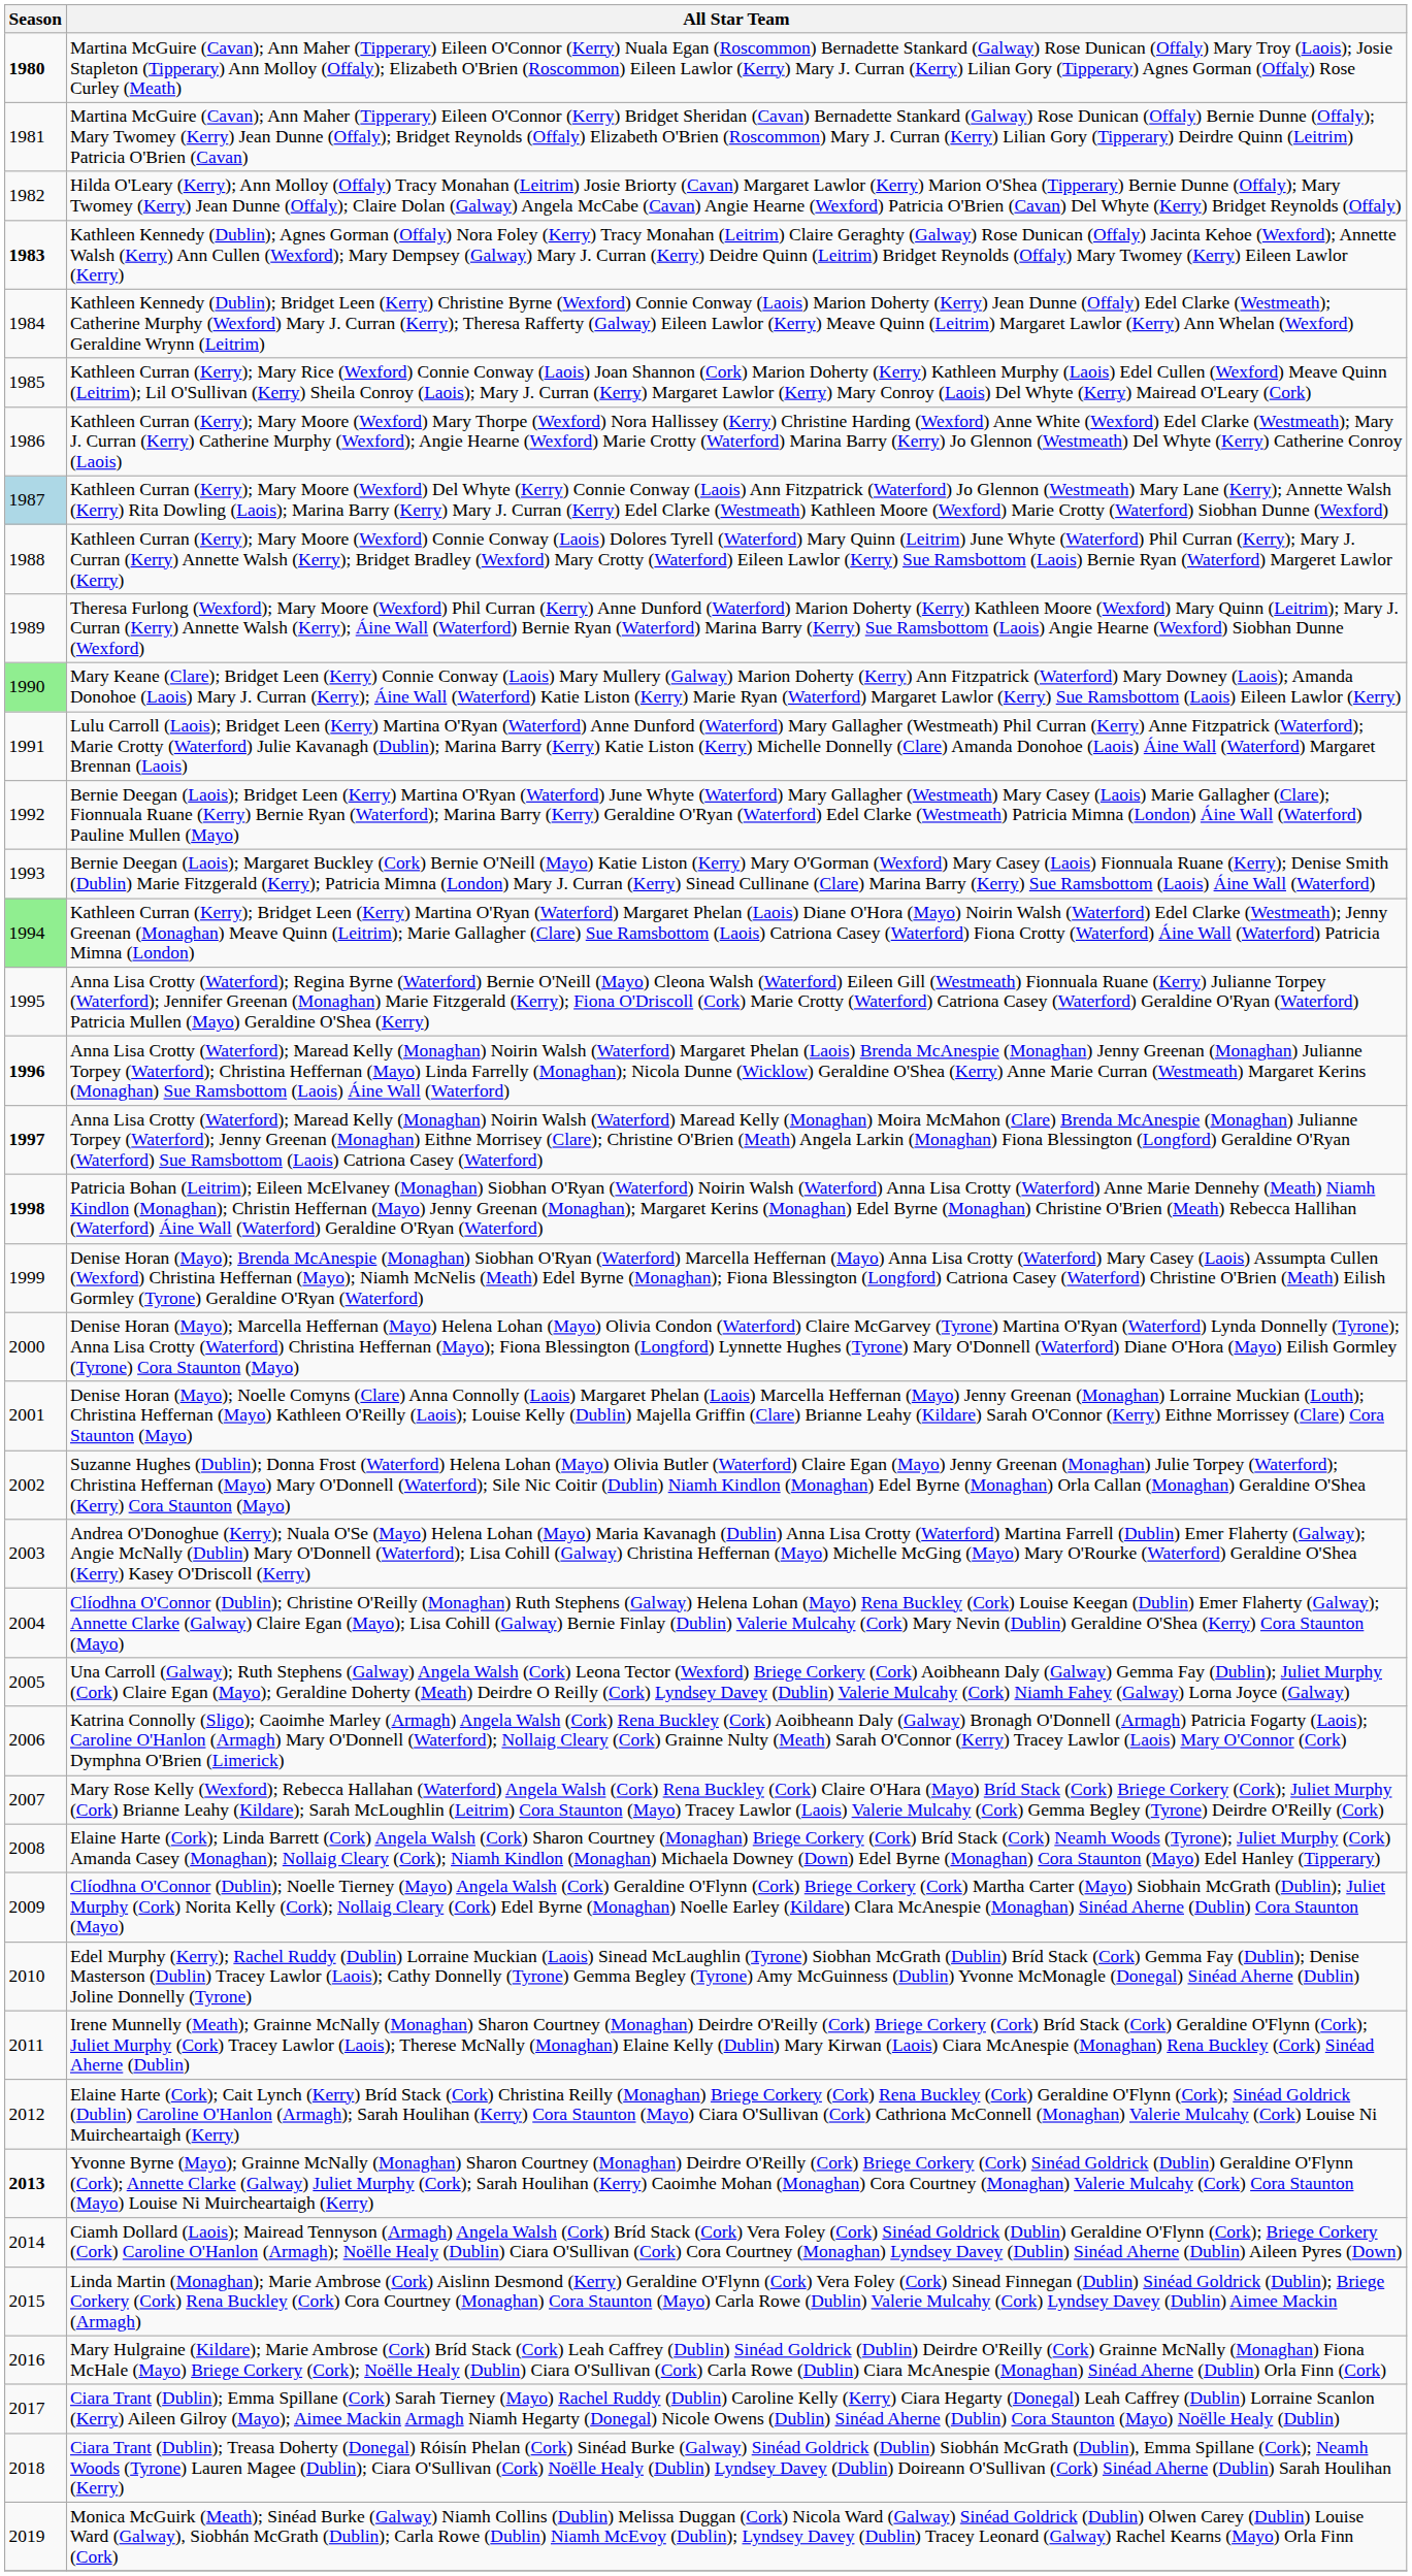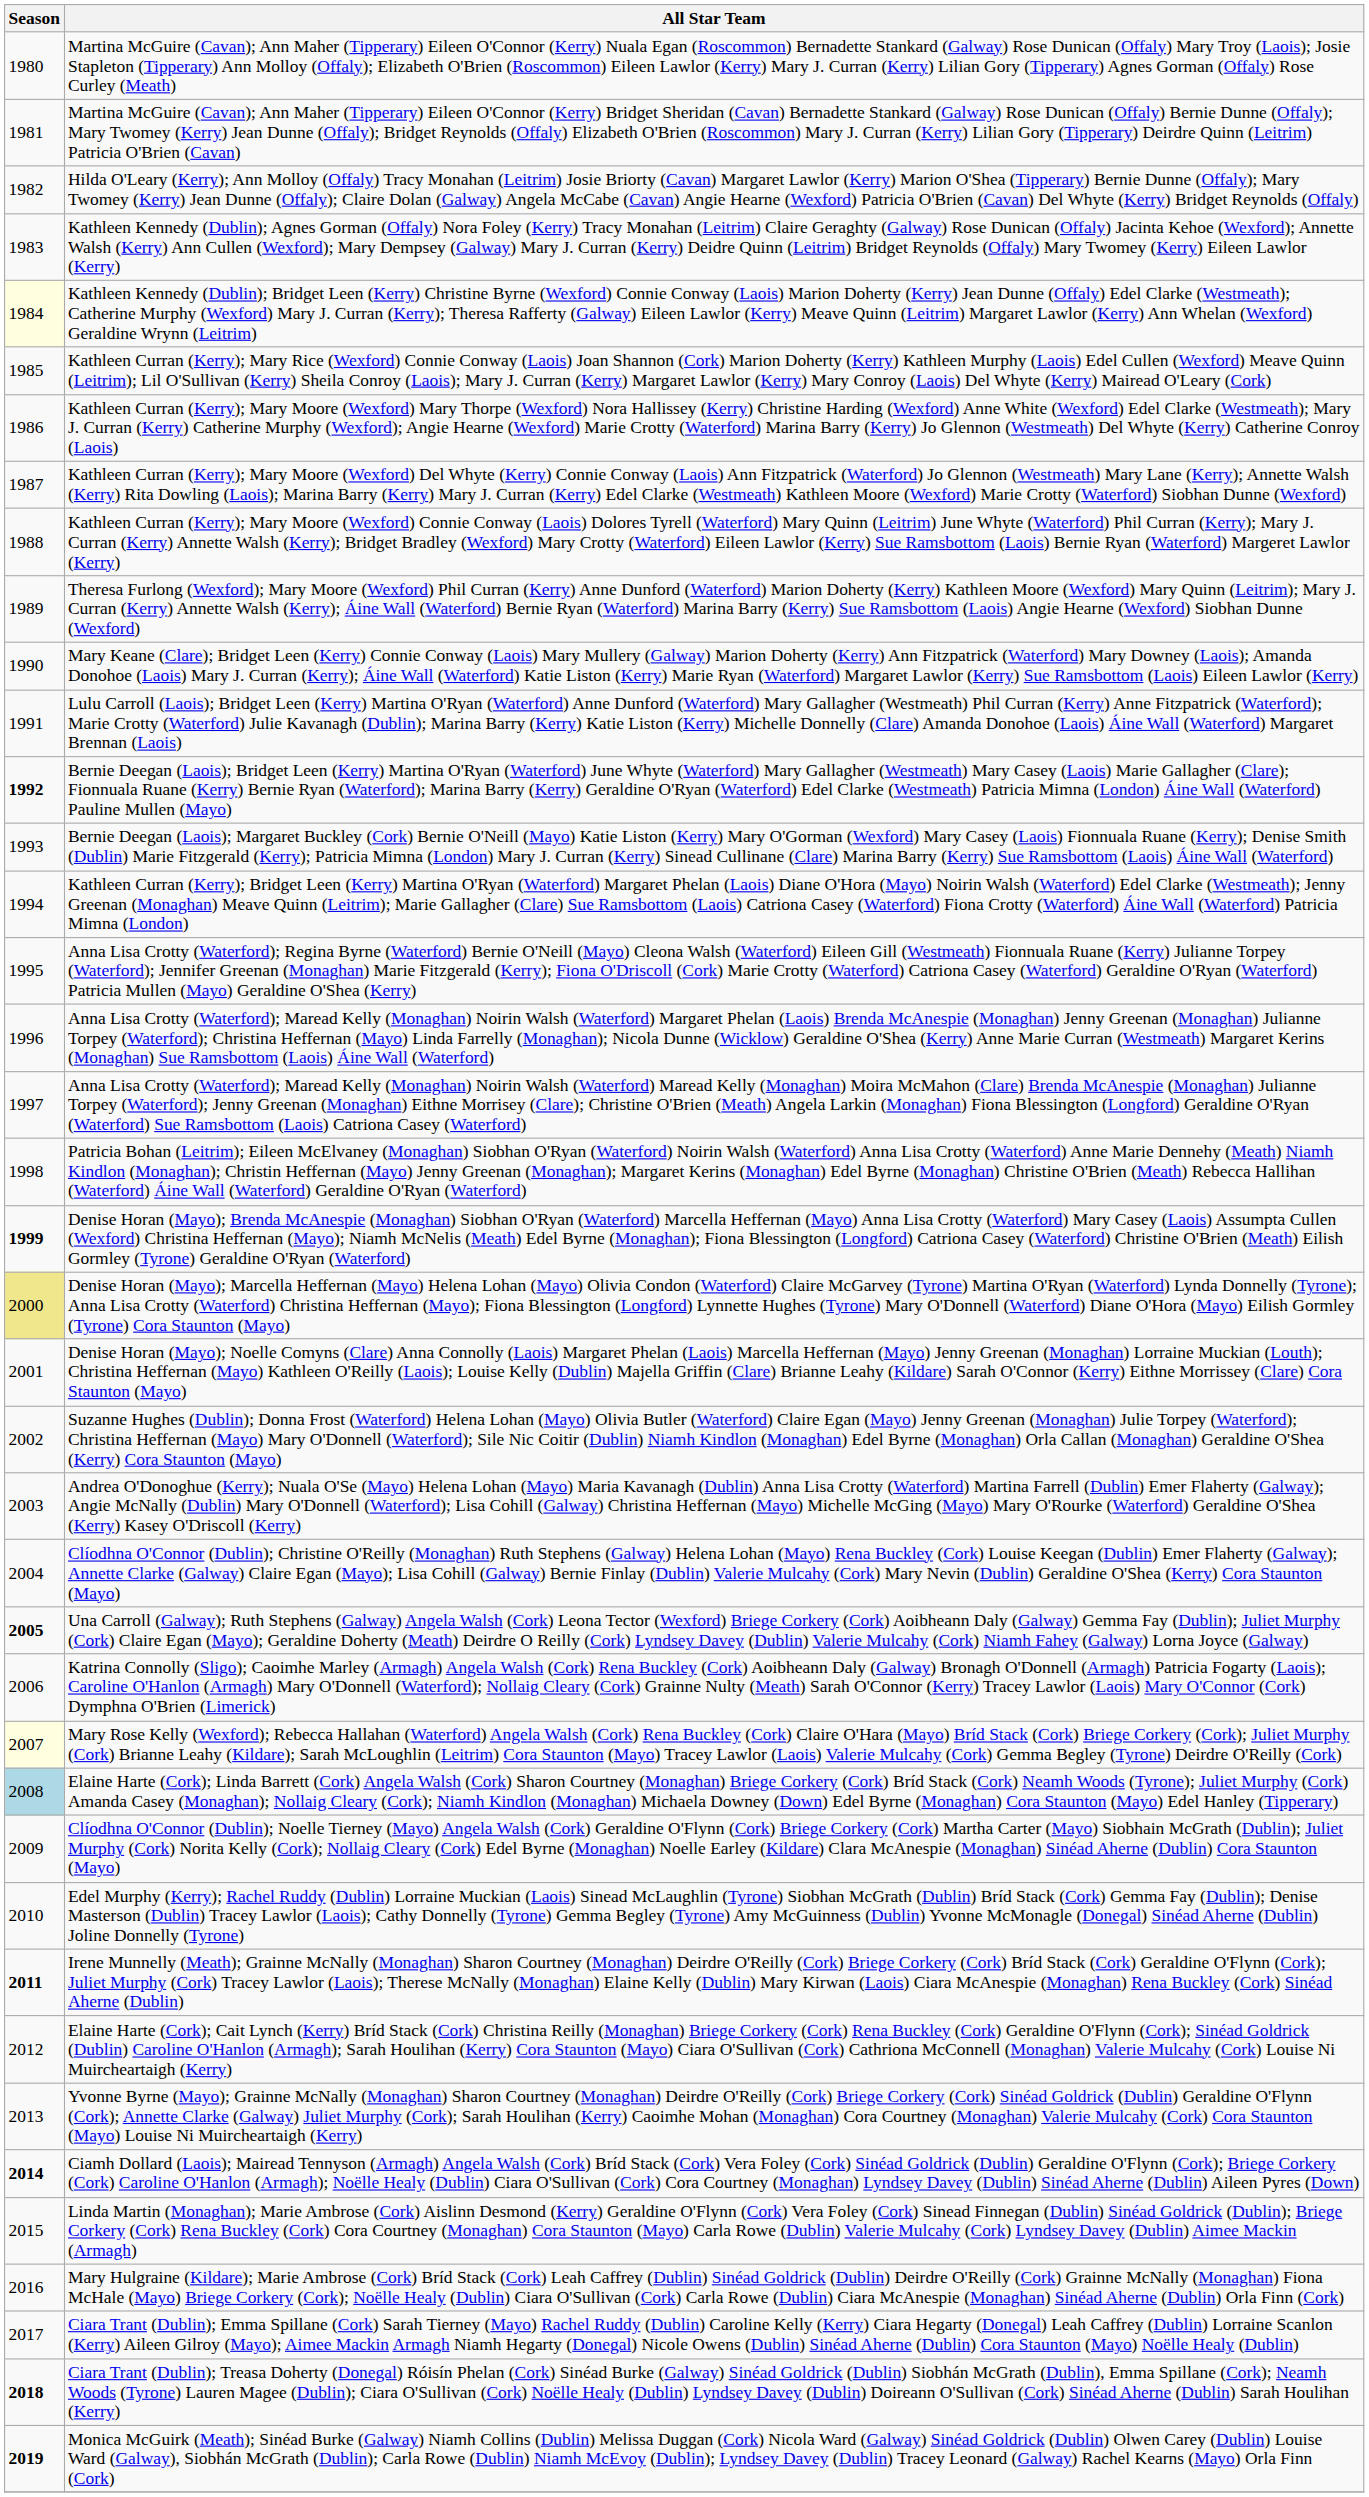row 2 | Season: bold -> normal
row 5 | Season: bold -> normal
row 6 | Season: no background -> lightyellow background
row 9 | Season: lightblue background -> no background
row 12 | Season: lightgreen background -> no background
row 14 | Season: normal -> bold
row 16 | Season: lightgreen background -> no background
row 18 | Season: bold -> normal
row 19 | Season: bold -> normal
row 20 | Season: bold -> normal
row 21 | Season: normal -> bold
row 22 | Season: no background -> khaki background
row 27 | Season: normal -> bold
row 29 | Season: no background -> lightyellow background
row 30 | Season: no background -> lightblue background
row 33 | Season: normal -> bold
row 35 | Season: bold -> normal
row 36 | Season: normal -> bold
row 40 | Season: normal -> bold
row 41 | Season: normal -> bold
